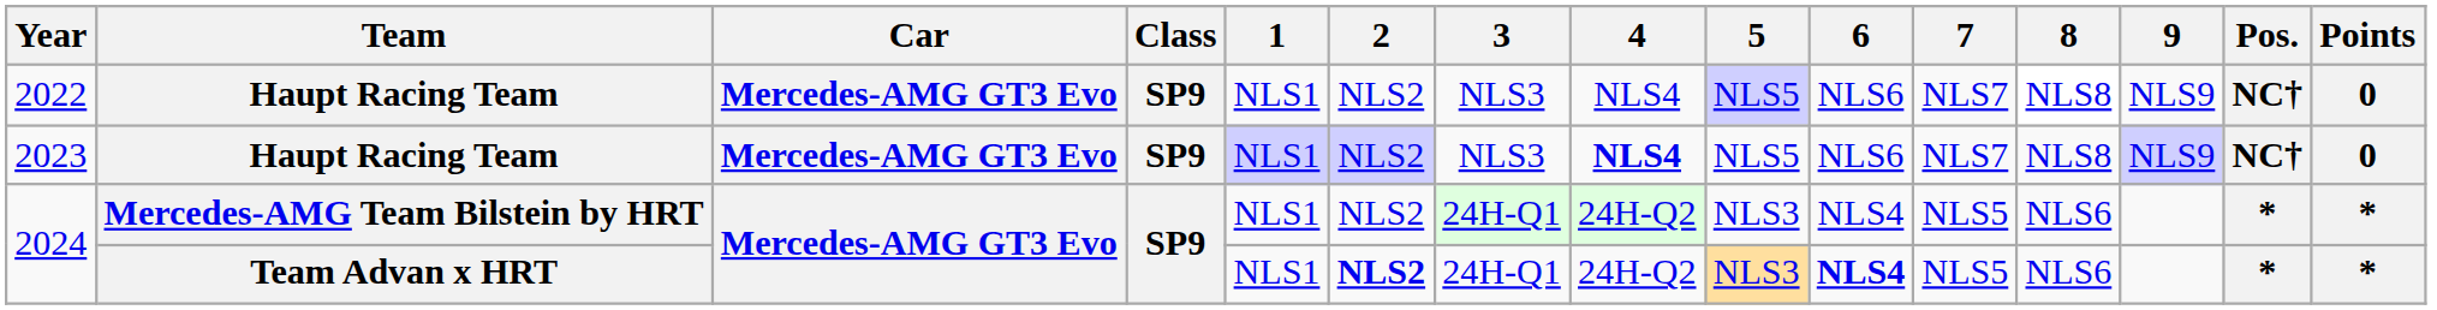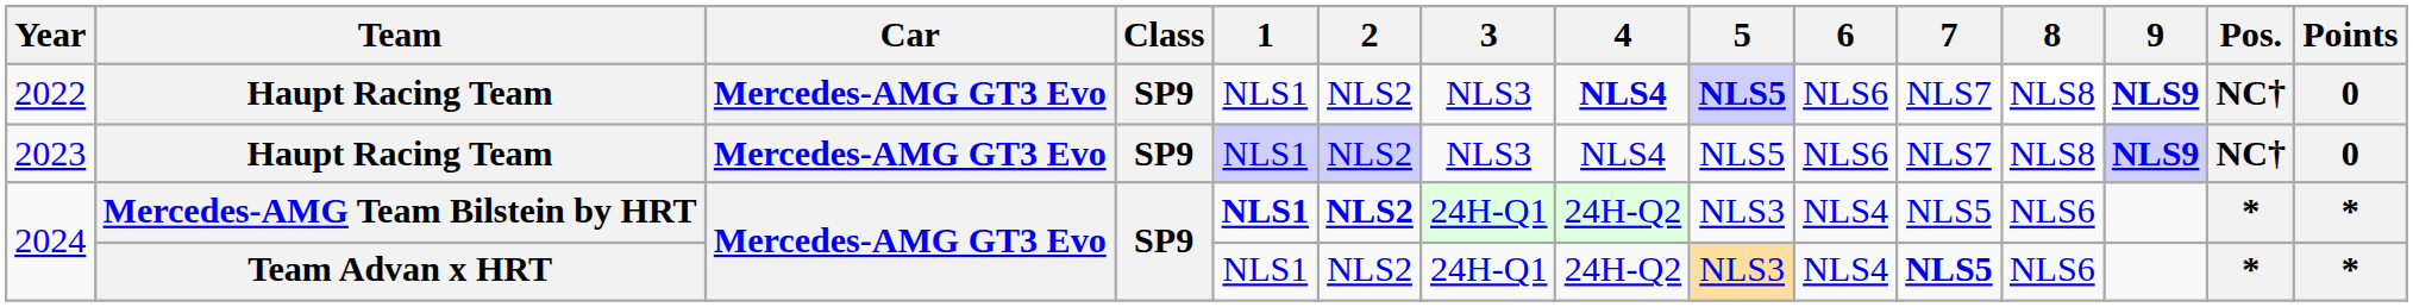2022 | 4: normal -> bold
2022 | 5: normal -> bold
2022 | 9: normal -> bold
2023 | 4: bold -> normal
2023 | 9: normal -> bold
2024 / Mercedes-AMG Team Bilstein by HRT | 1: normal -> bold
2024 / Mercedes-AMG Team Bilstein by HRT | 2: normal -> bold
2024 / Team Advan x HRT | 2: bold -> normal
2024 / Team Advan x HRT | 6: bold -> normal
2024 / Team Advan x HRT | 7: normal -> bold
